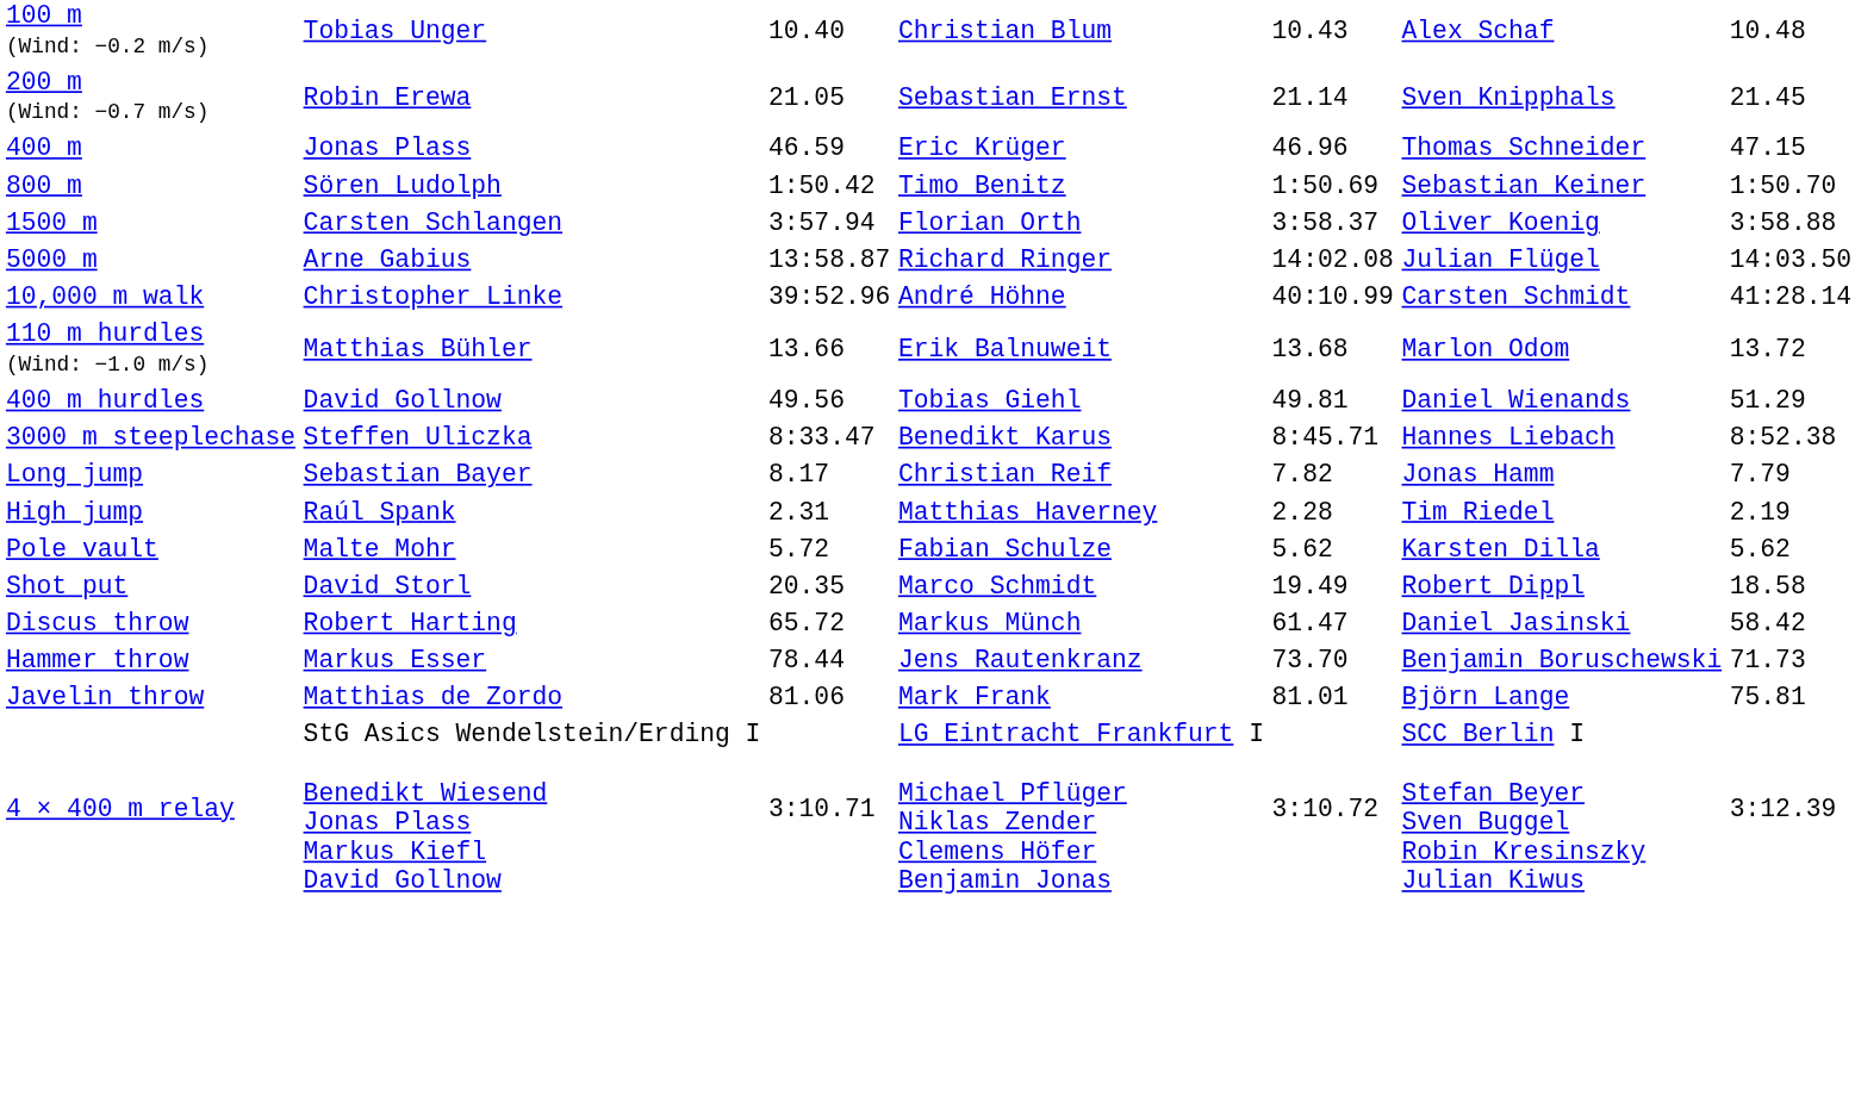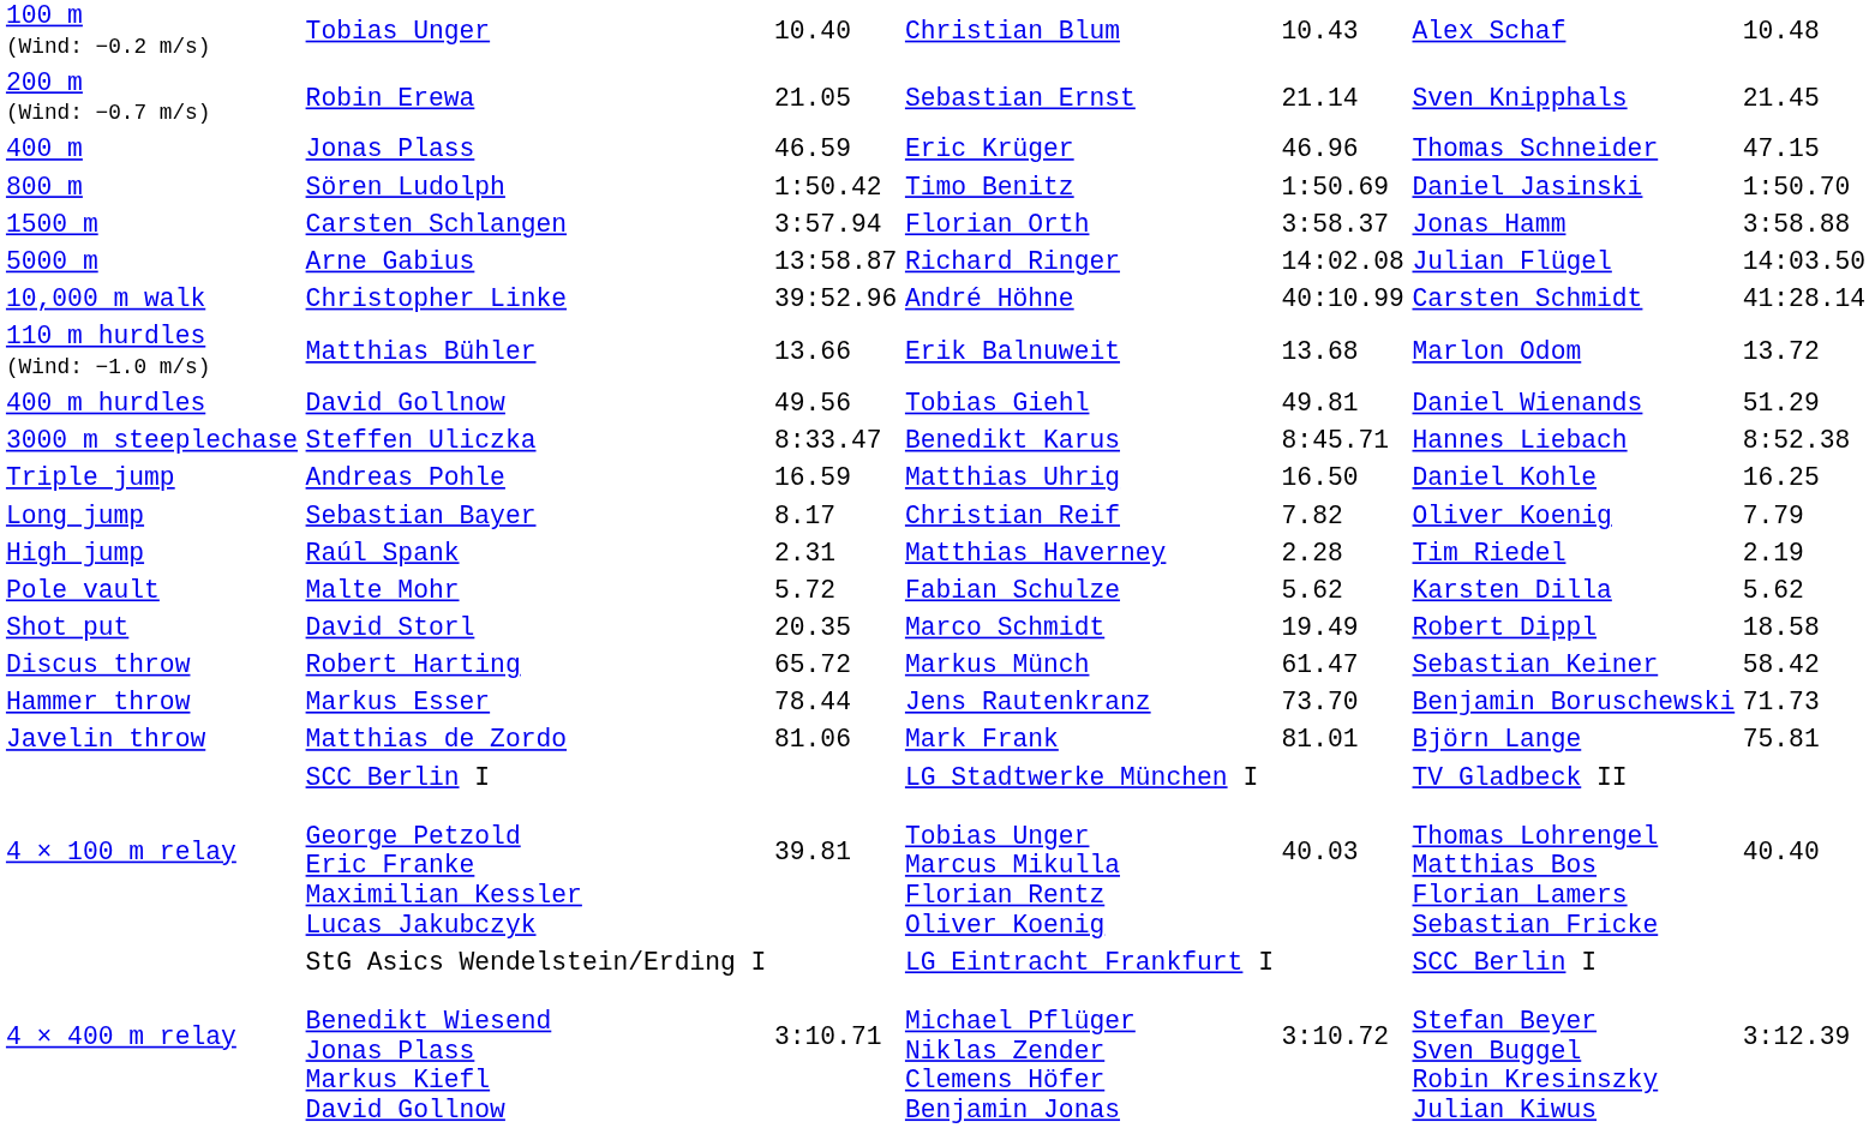800 m | column 6: Sebastian Keiner -> Daniel Jasinski
1500 m | column 6: Oliver Koenig -> Jonas Hamm
+ row: Triple jump | Andreas Pohle | 16.59 | Matthias Uhrig | 16.50 | Daniel Kohle | 16.25
Long jump | column 6: Jonas Hamm -> Oliver Koenig
Discus throw | column 6: Daniel Jasinski -> Sebastian Keiner
+ row: 4 × 100 m relay | SCC Berlin I George Petzold Eric Franke Maximilian Kessler Lucas Jakubczyk | 39.81 | LG Stadtwerke München I Tobias Unger Marcus Mikulla Florian Rentz Oliver Koenig | 40.03 | TV Gladbeck II Thomas Lohrengel Matthias Bos Florian Lamers Sebastian Fricke | 40.40
